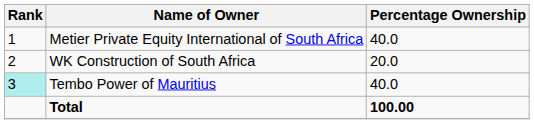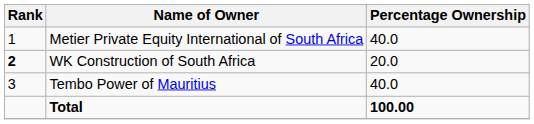WK Construction of South Africa | Rank: normal -> bold
Tembo Power of Mauritius | Rank: paleturquoise background -> no background
